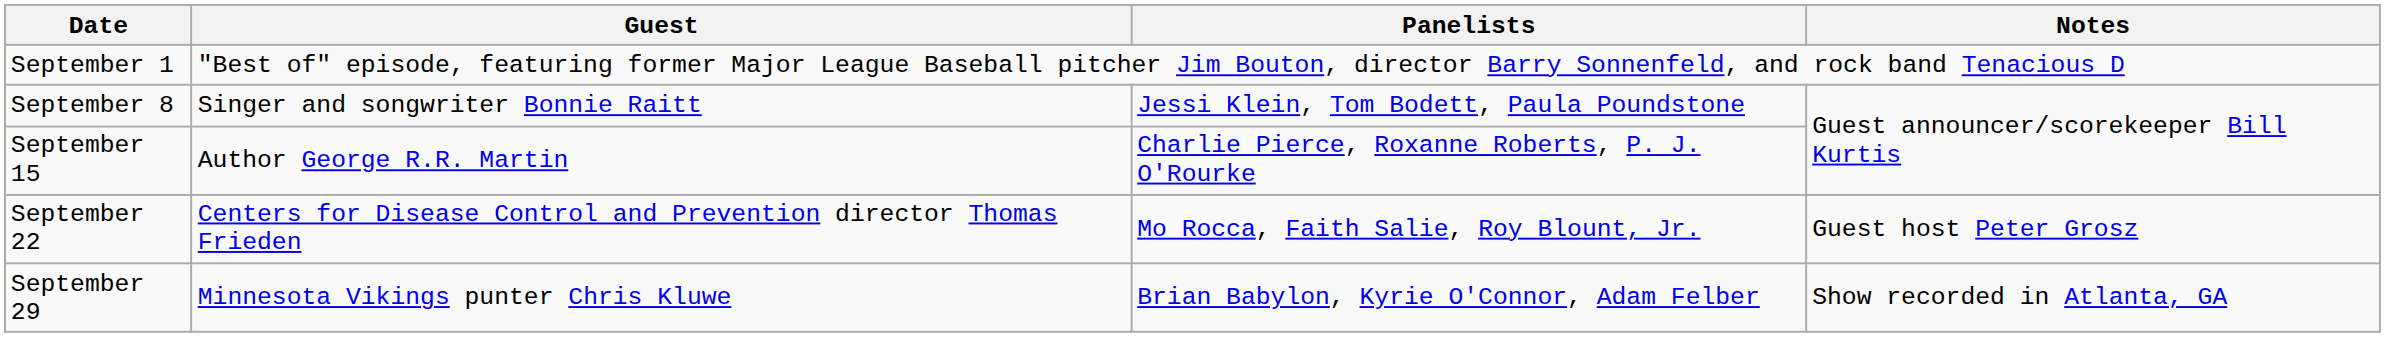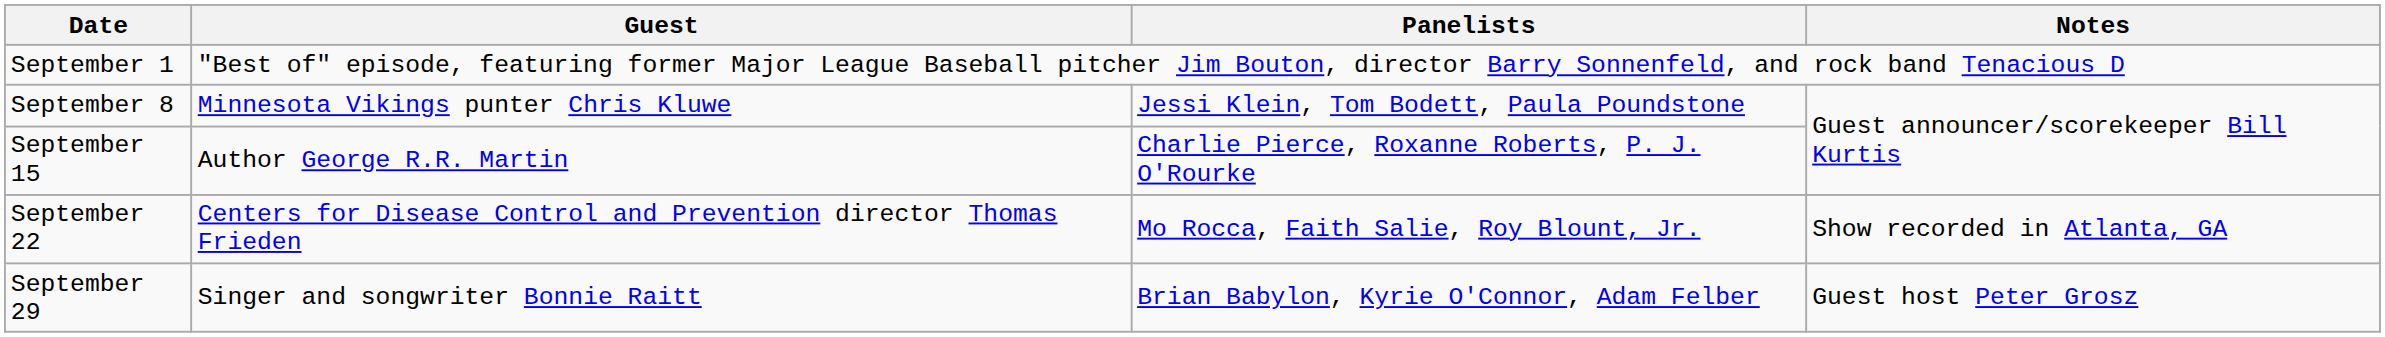September 8 | Guest: Singer and songwriter Bonnie Raitt -> Minnesota Vikings punter Chris Kluwe
September 22 | Notes: Guest host Peter Grosz -> Show recorded in Atlanta, GA
September 29 | Guest: Minnesota Vikings punter Chris Kluwe -> Singer and songwriter Bonnie Raitt
September 29 | Notes: Show recorded in Atlanta, GA -> Guest host Peter Grosz
